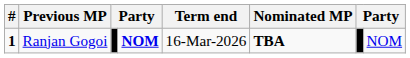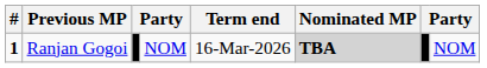Ranjan Gogoi | column 4: bold -> normal
Ranjan Gogoi | Nominated MP: no background -> lightgrey background
